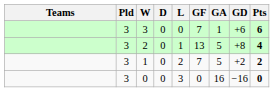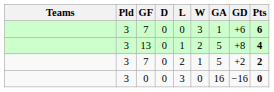columns swapped: W <-> GF
